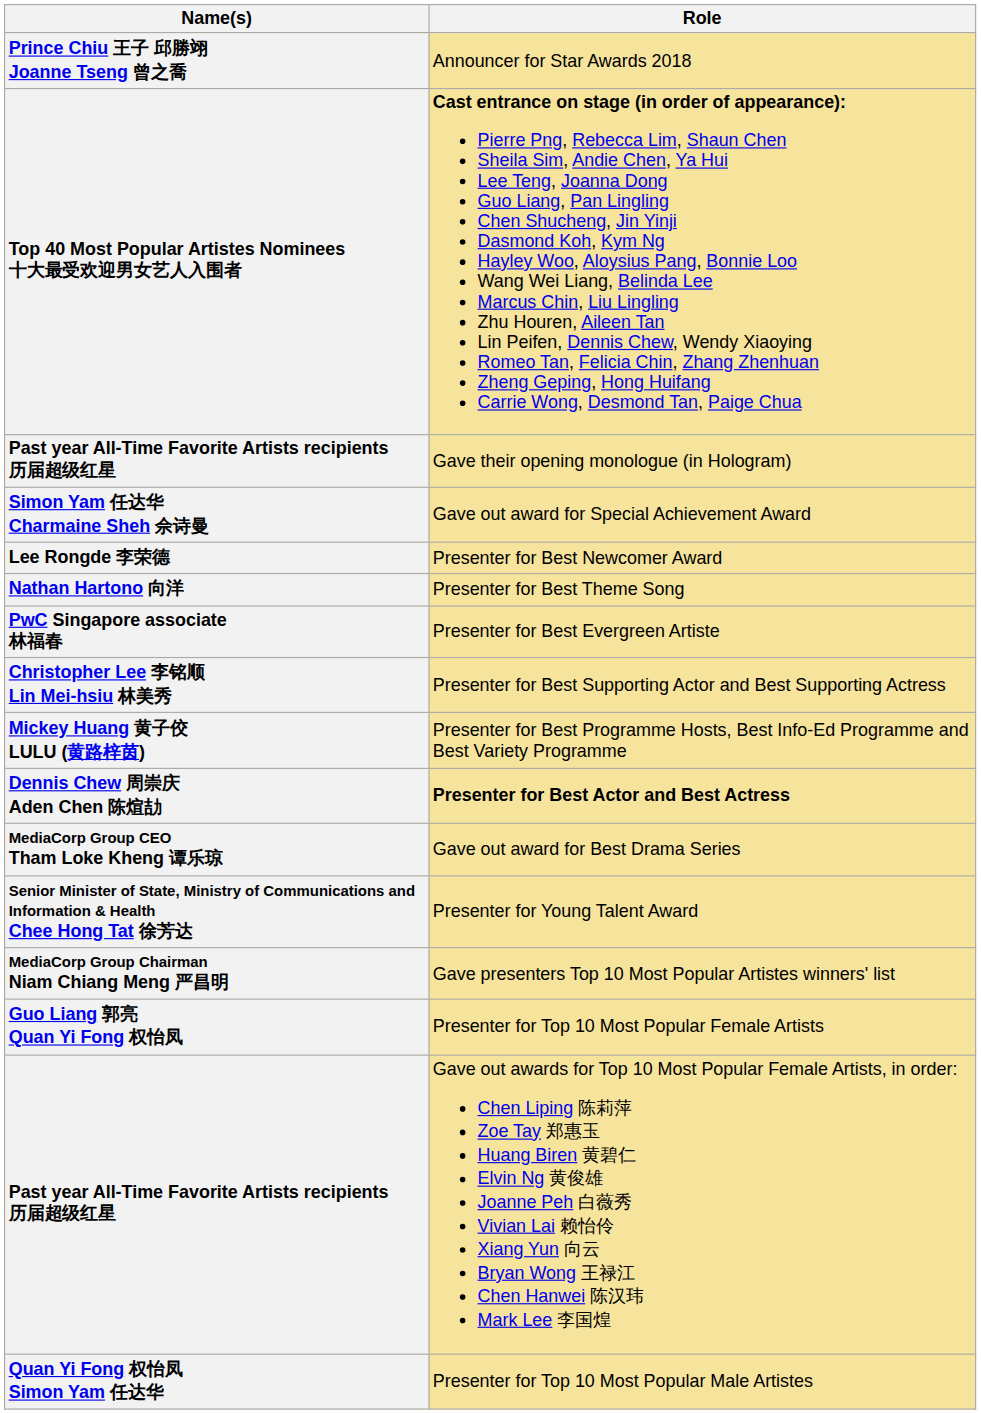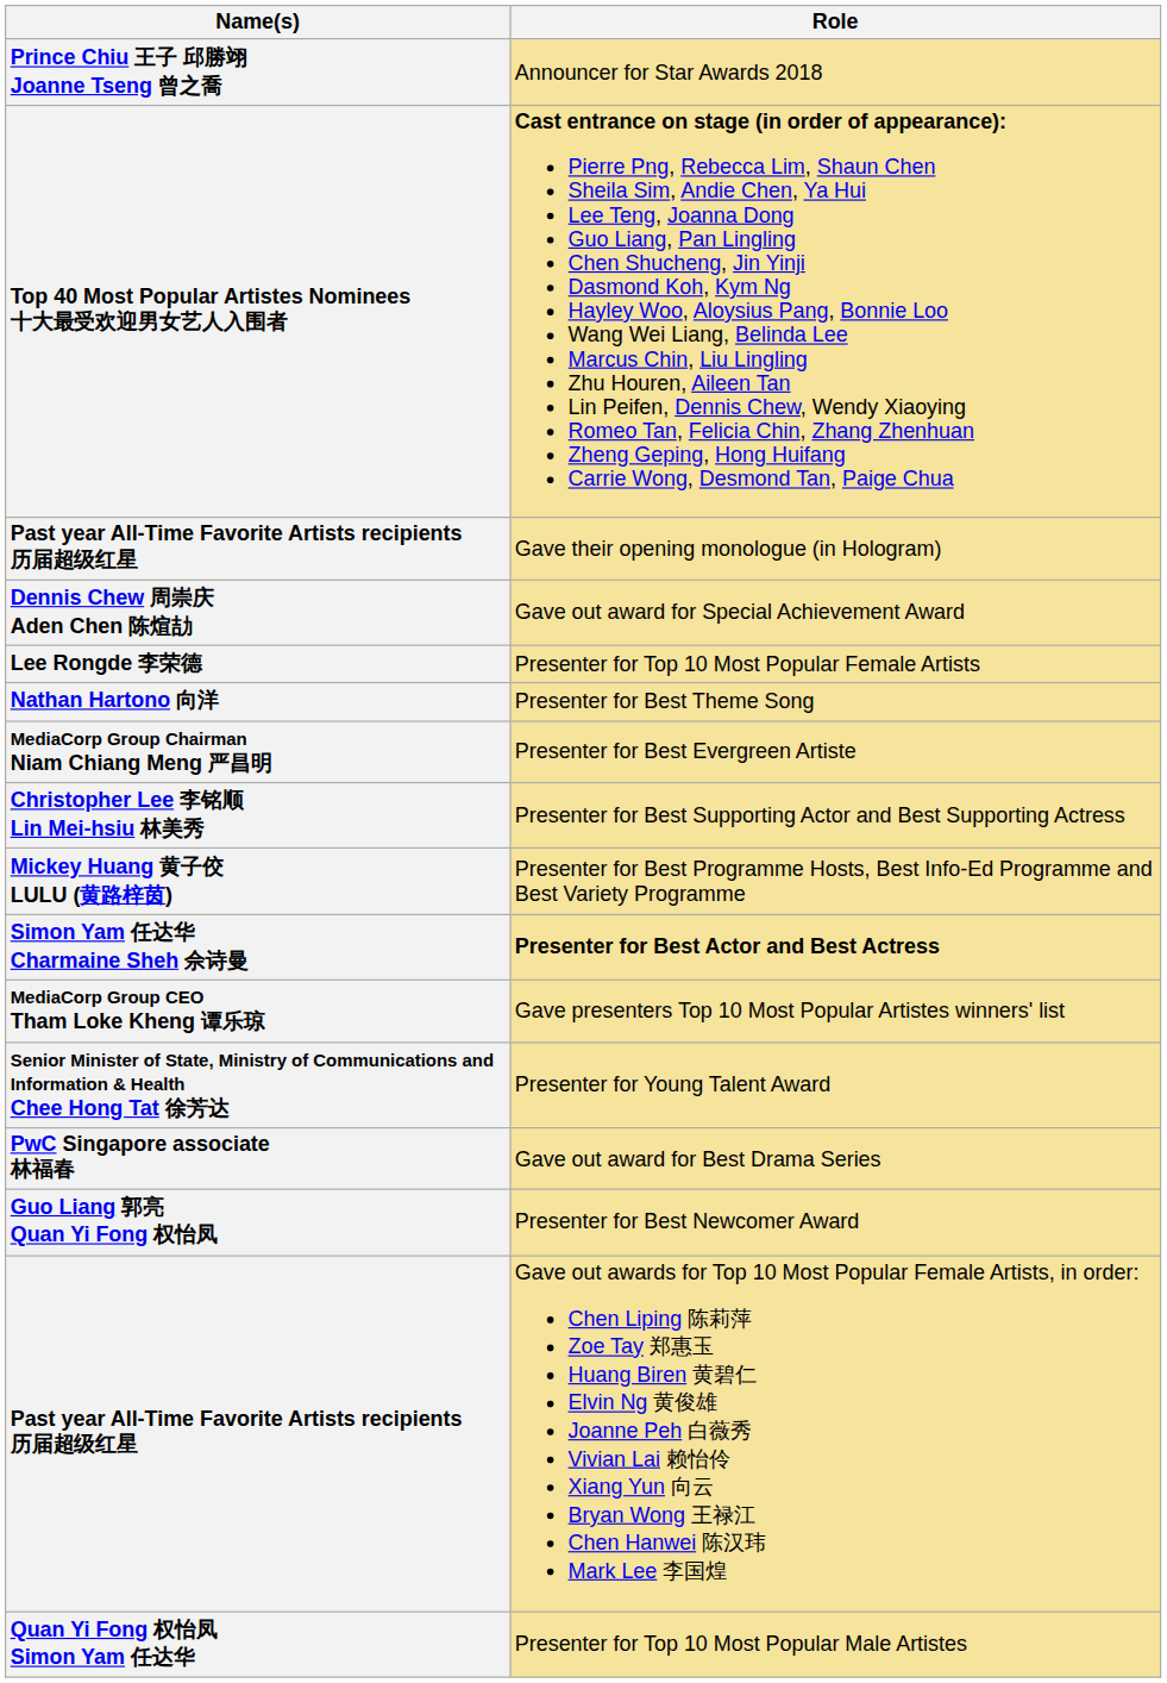row 5 | Name(s): Simon Yam 任达华 Charmaine Sheh 佘诗曼 -> Dennis Chew 周崇庆 Aden Chen 陈煊劼
row 6 | Role: Presenter for Best Newcomer Award -> Presenter for Top 10 Most Popular Female Artists
row 8 | Name(s): PwC Singapore associate 林福春 -> MediaCorp Group Chairman Niam Chiang Meng 严昌明
row 11 | Name(s): Dennis Chew 周崇庆 Aden Chen 陈煊劼 -> Simon Yam 任达华 Charmaine Sheh 佘诗曼
row 12 | Role: Gave out award for Best Drama Series -> Gave presenters Top 10 Most Popular Artistes winners' list
row 14 | Name(s): MediaCorp Group Chairman Niam Chiang Meng 严昌明 -> PwC Singapore associate 林福春
row 14 | Role: Gave presenters Top 10 Most Popular Artistes winners' list -> Gave out award for Best Drama Series
row 15 | Role: Presenter for Top 10 Most Popular Female Artists -> Presenter for Best Newcomer Award
